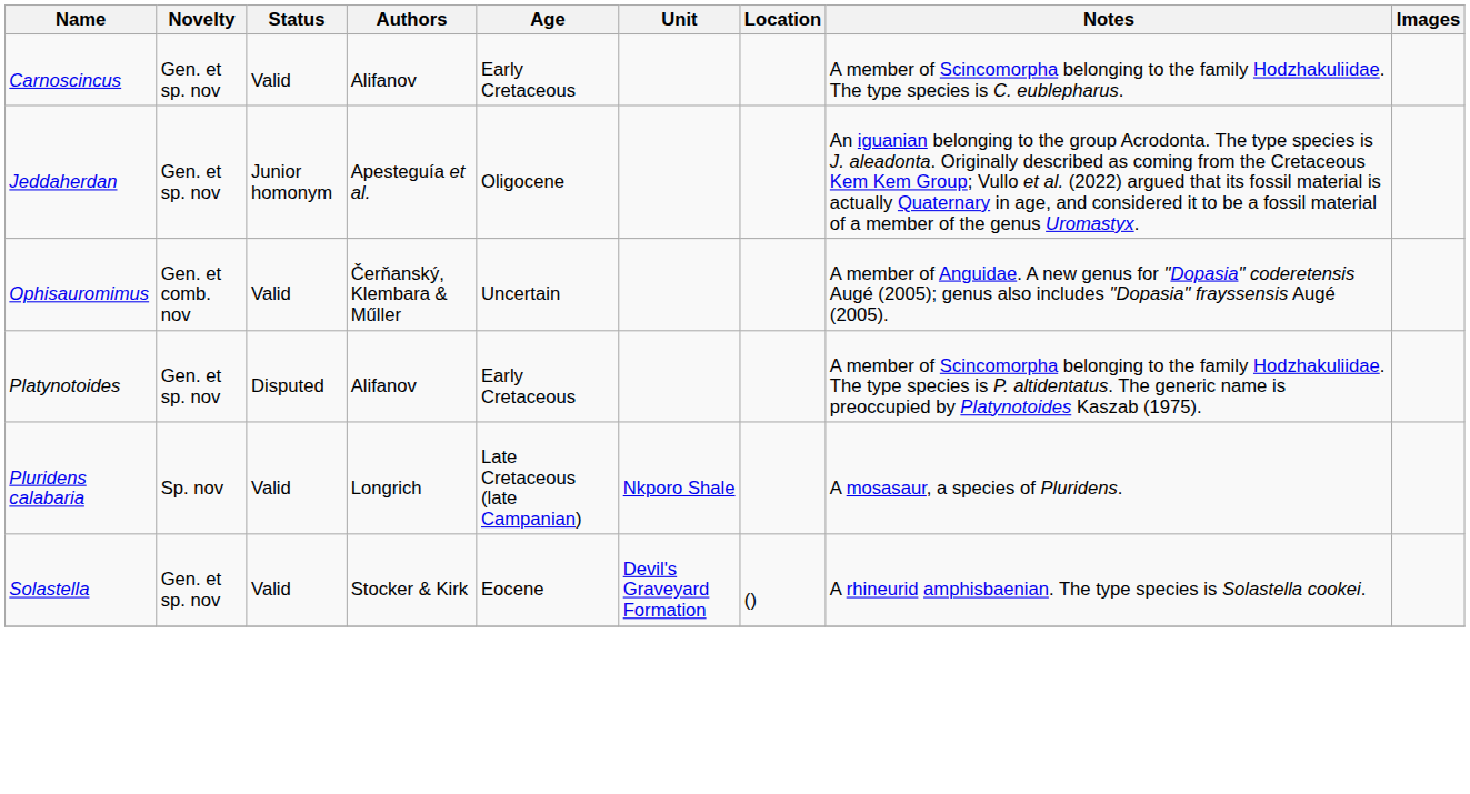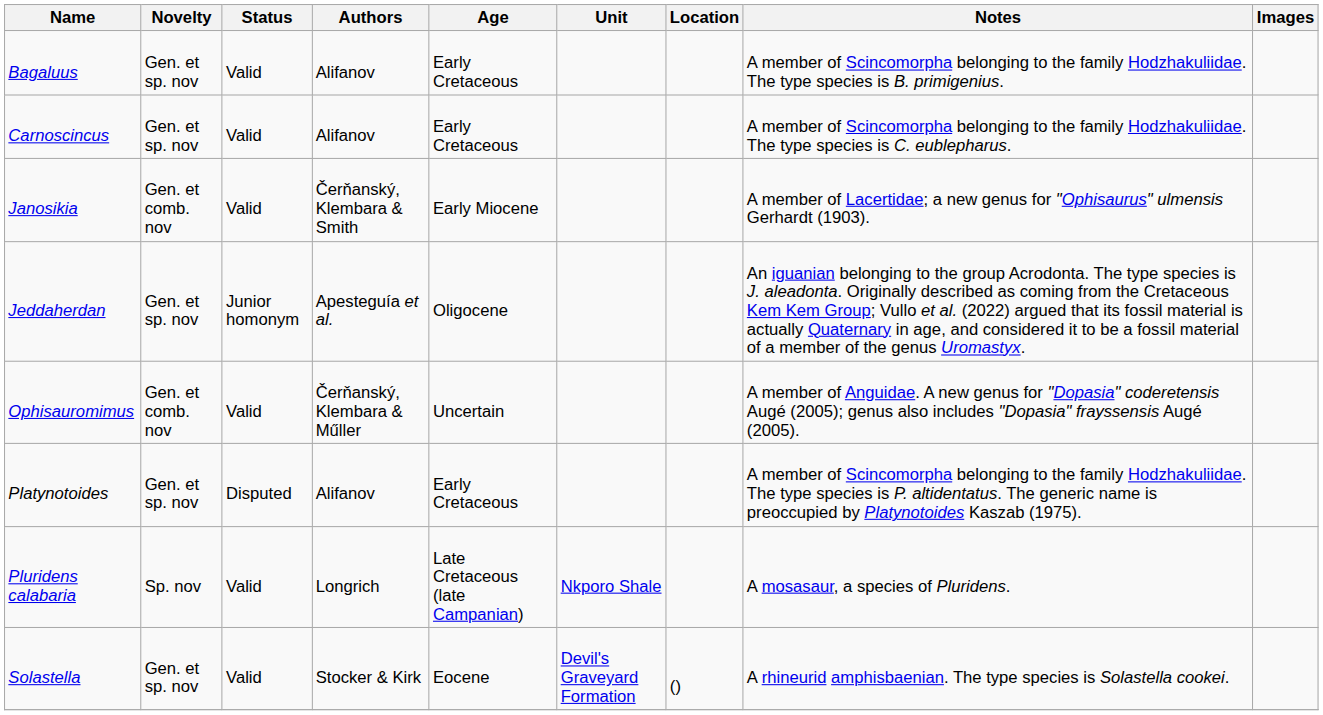+ row: Bagaluus | Gen. et sp. nov | Valid | Alifanov | Early Cretaceous | A member of Scincomorpha belonging to the family Hodzhakuliidae. The type species is B. primigenius.
+ row: Janosikia | Gen. et comb. nov | Valid | Čerňanský, Klembara & Smith | Early Miocene | A member of Lacertidae; a new genus for "Ophisaurus" ulmensis Gerhardt (1903).
